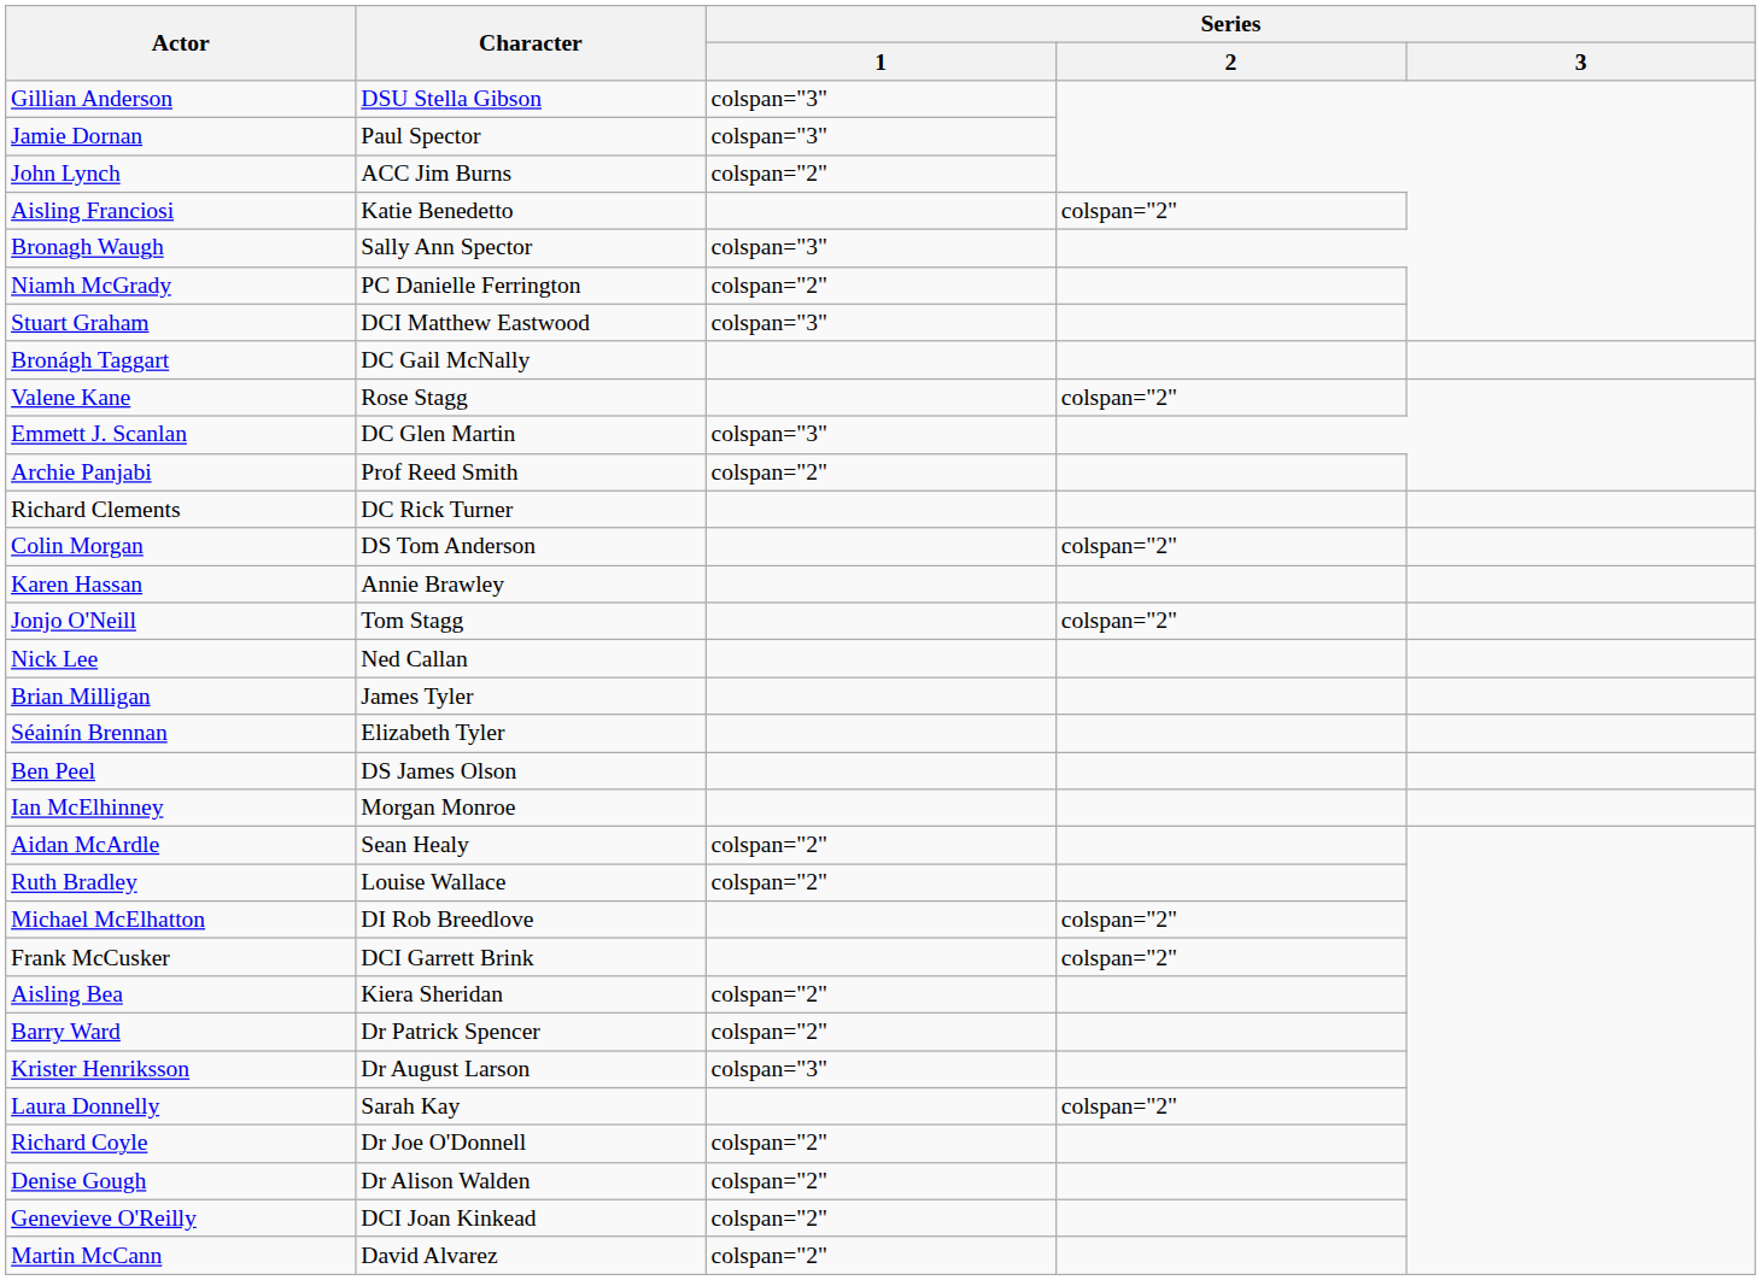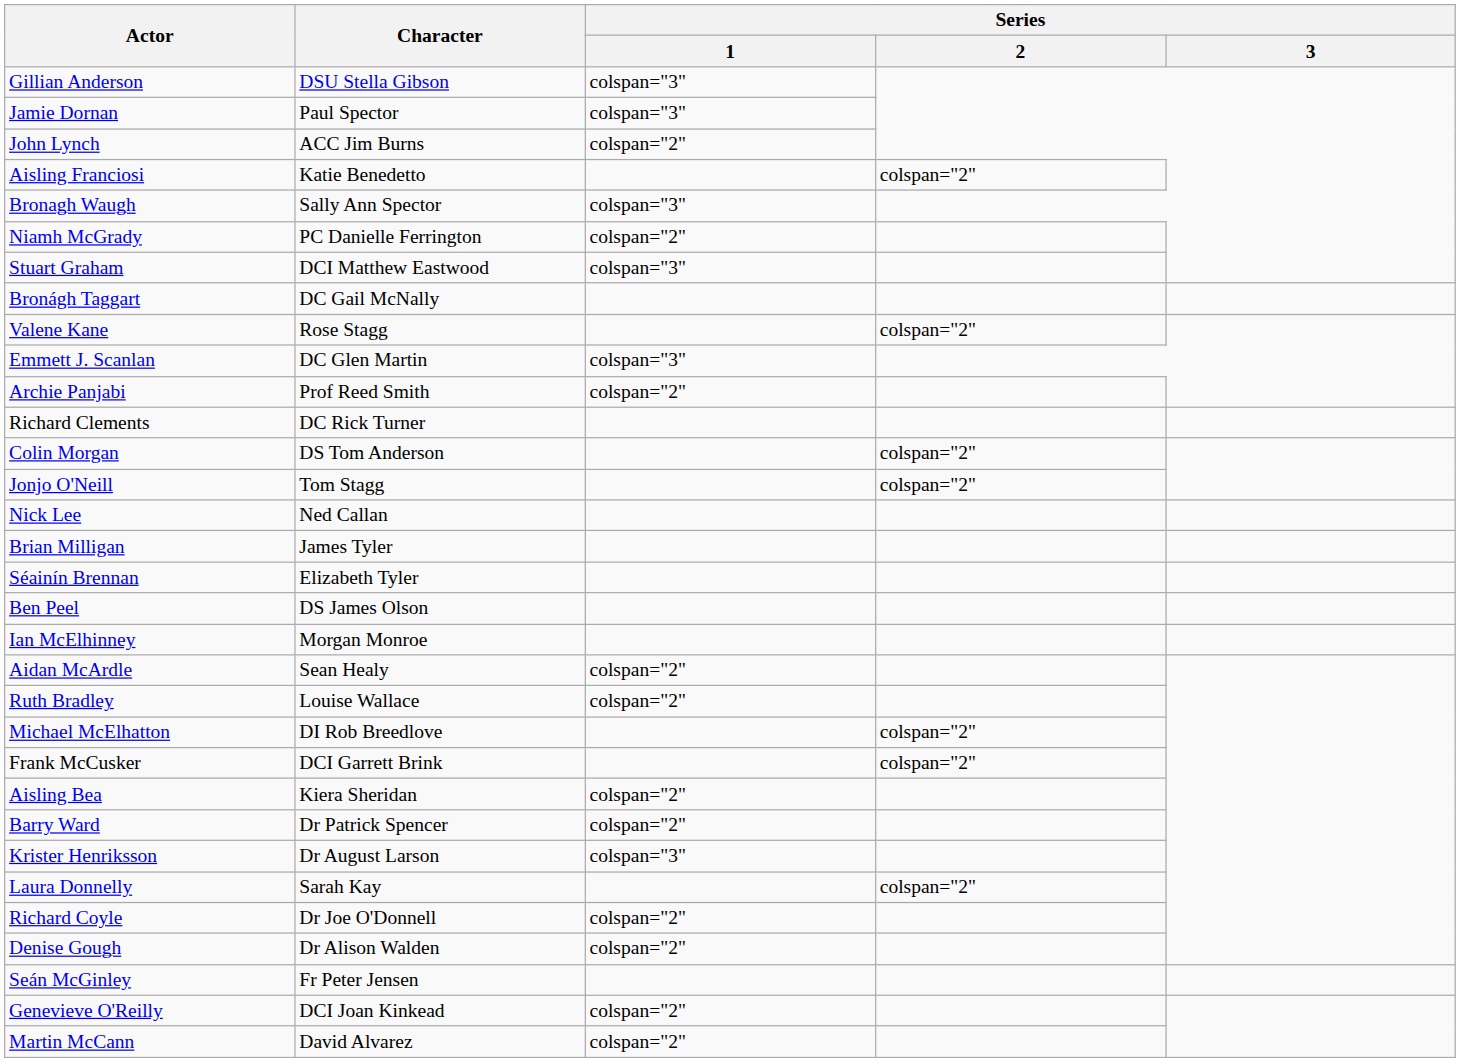- row: Karen Hassan | Annie Brawley
+ row: Seán McGinley | Fr Peter Jensen
